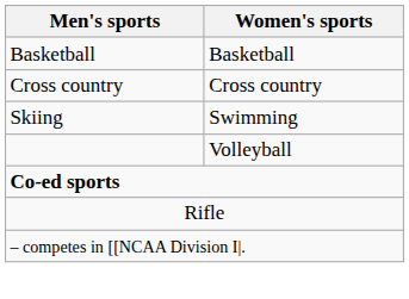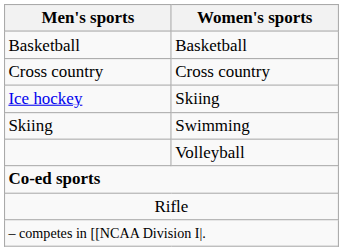+ row: Ice hockey | Skiing
